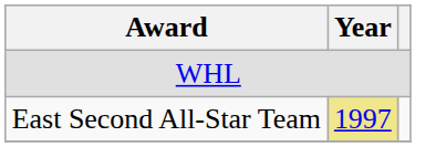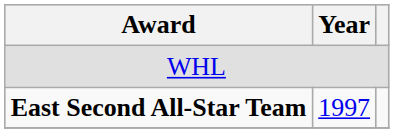East Second All-Star Team | Award: normal -> bold
East Second All-Star Team | Year: khaki background -> no background
